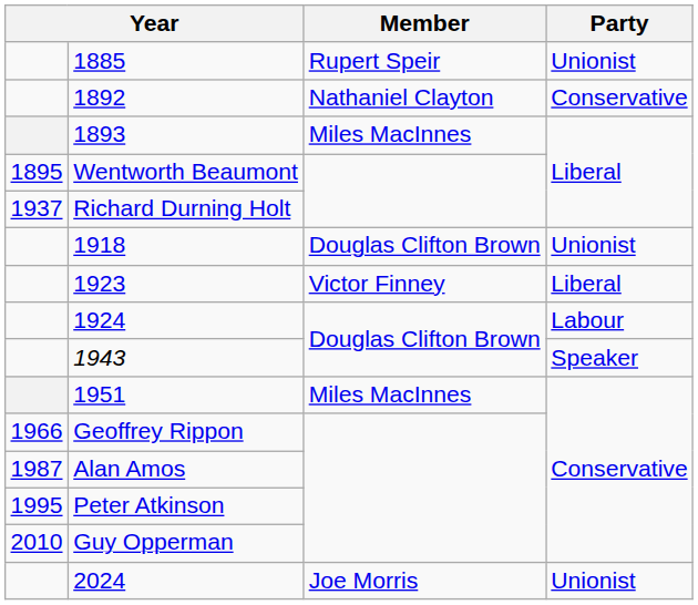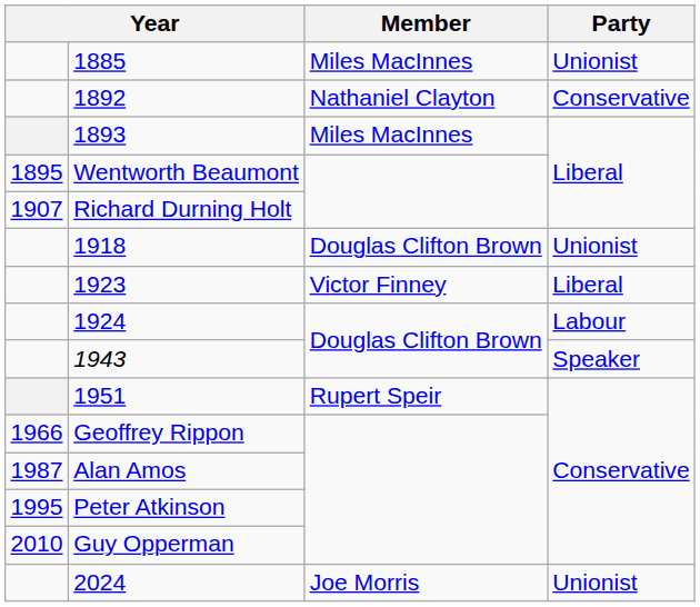1885 | Member: Rupert Speir -> Miles MacInnes
Richard Durning Holt | column 1: 1937 -> 1907
1951 | Member: Miles MacInnes -> Rupert Speir
